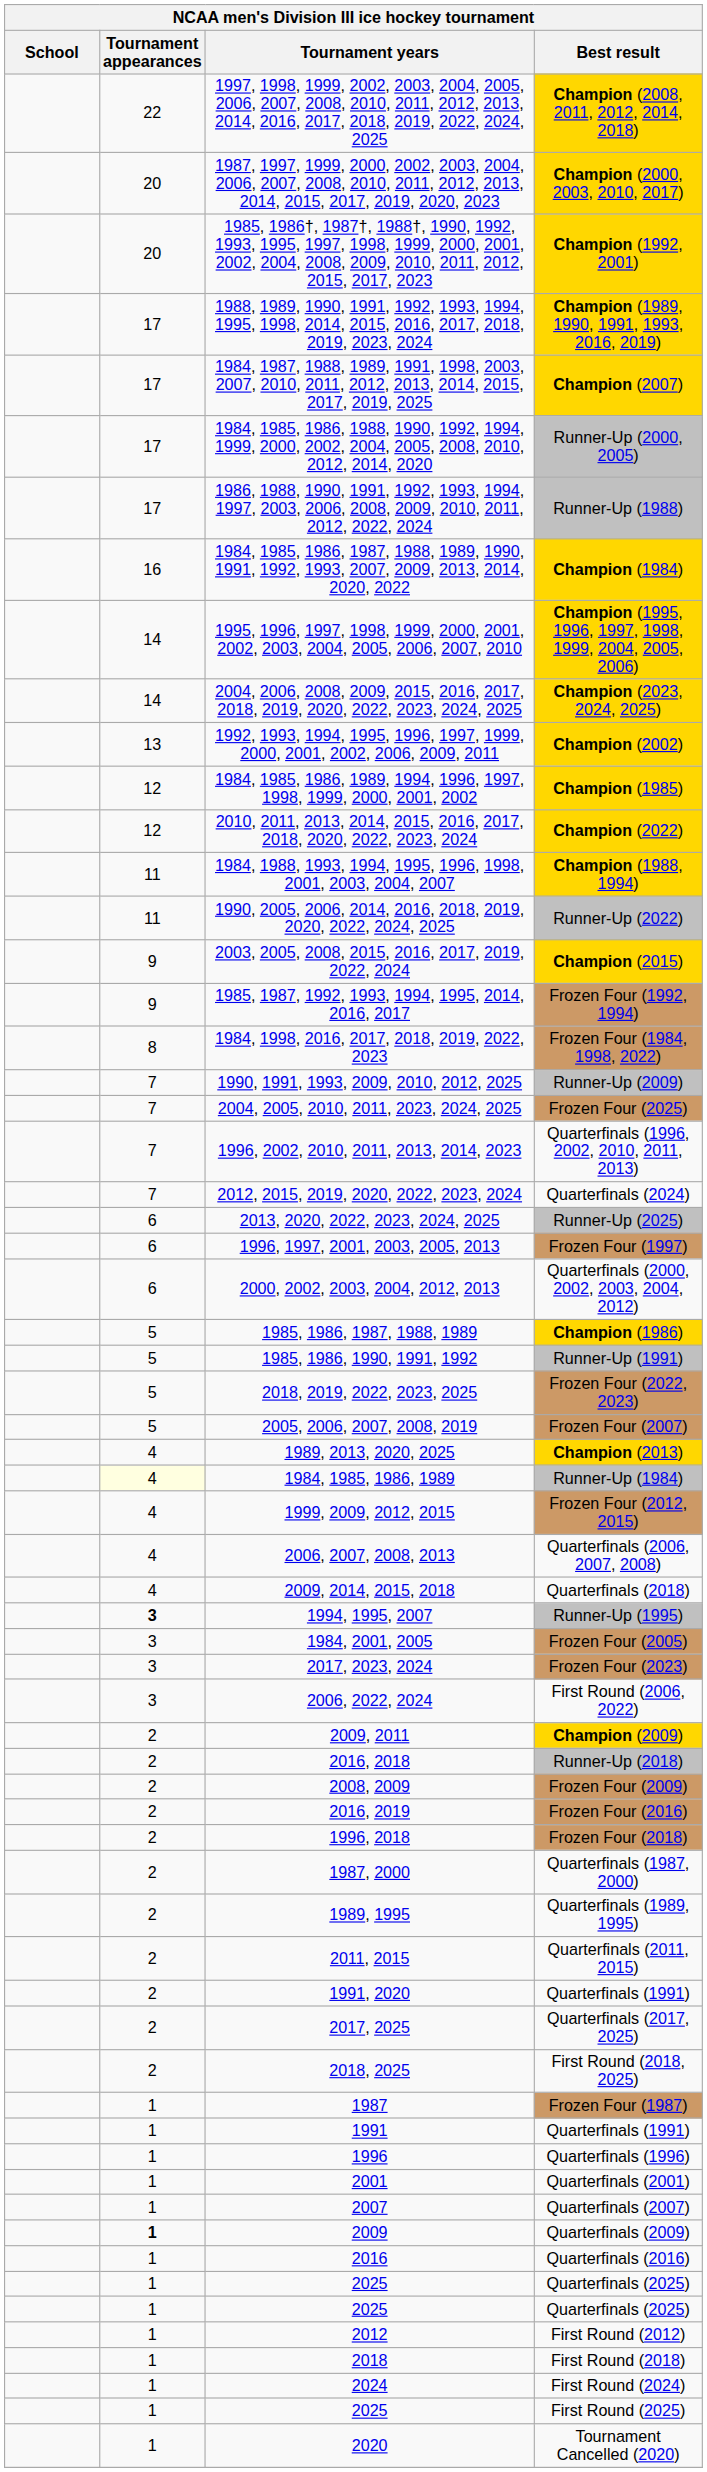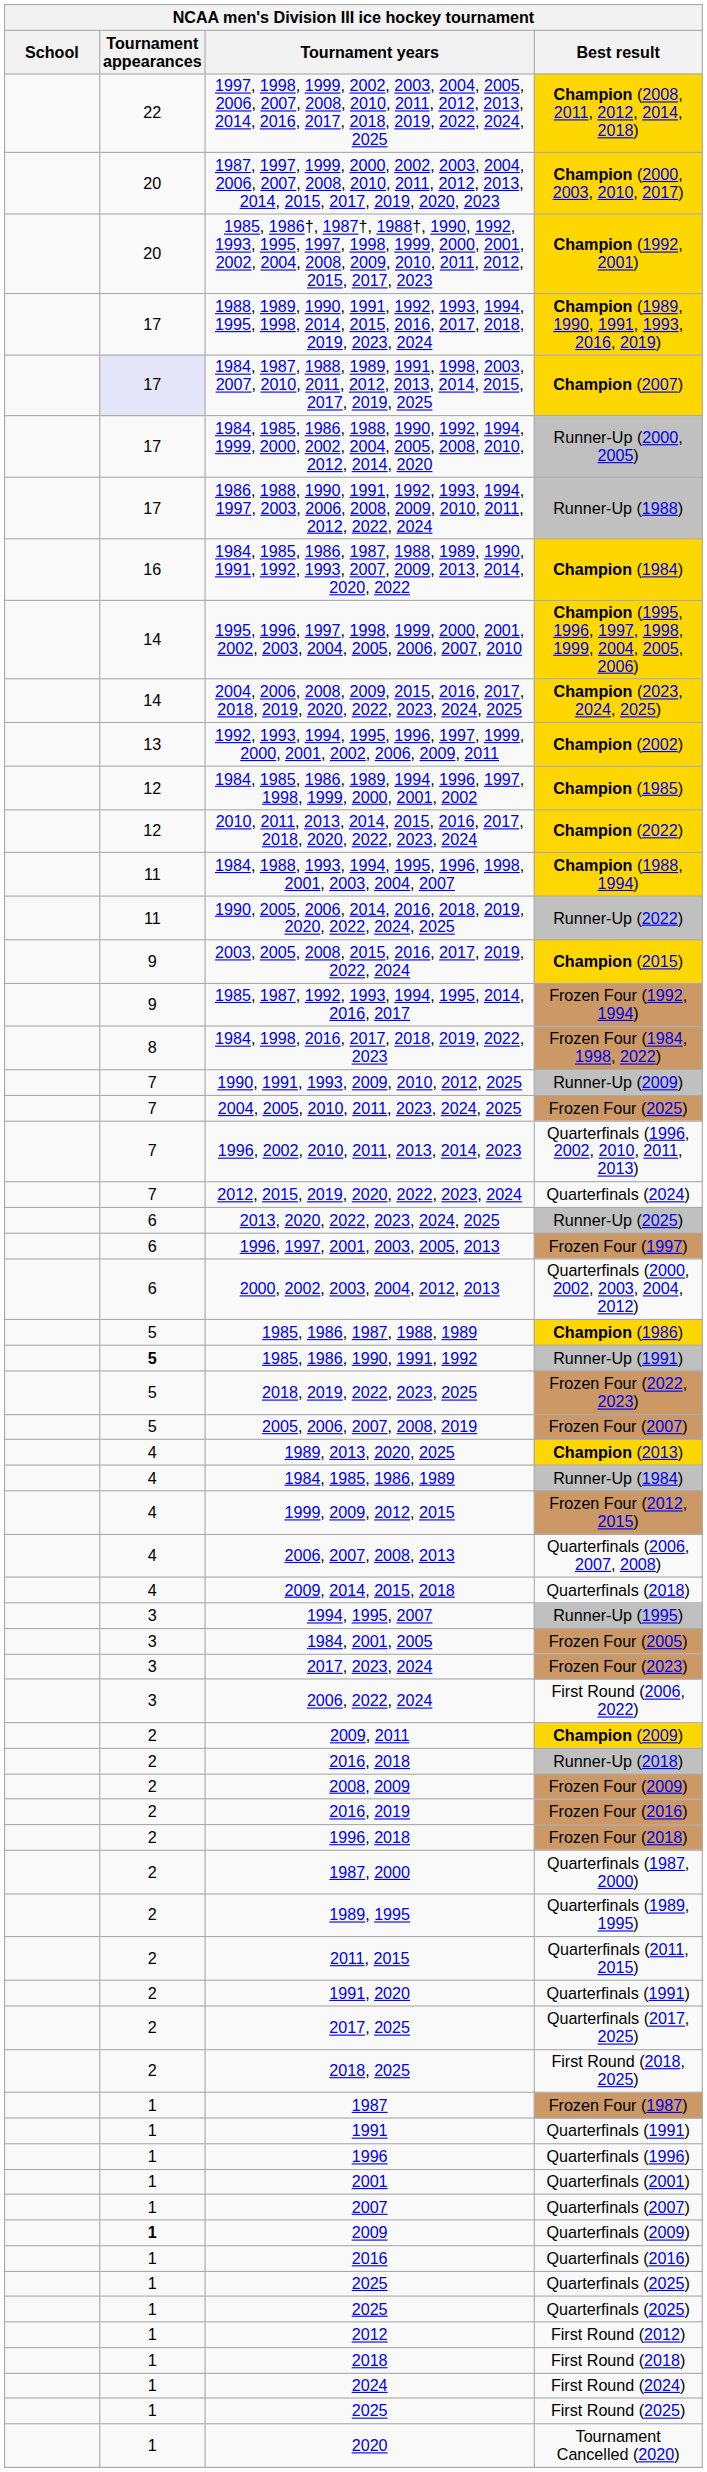Champion (2007) | Tournament appearances: no background -> lavender background
Runner-Up (1991) | Tournament appearances: normal -> bold
Runner-Up (1984) | Tournament appearances: lightyellow background -> no background
Runner-Up (1995) | Tournament appearances: bold -> normal
